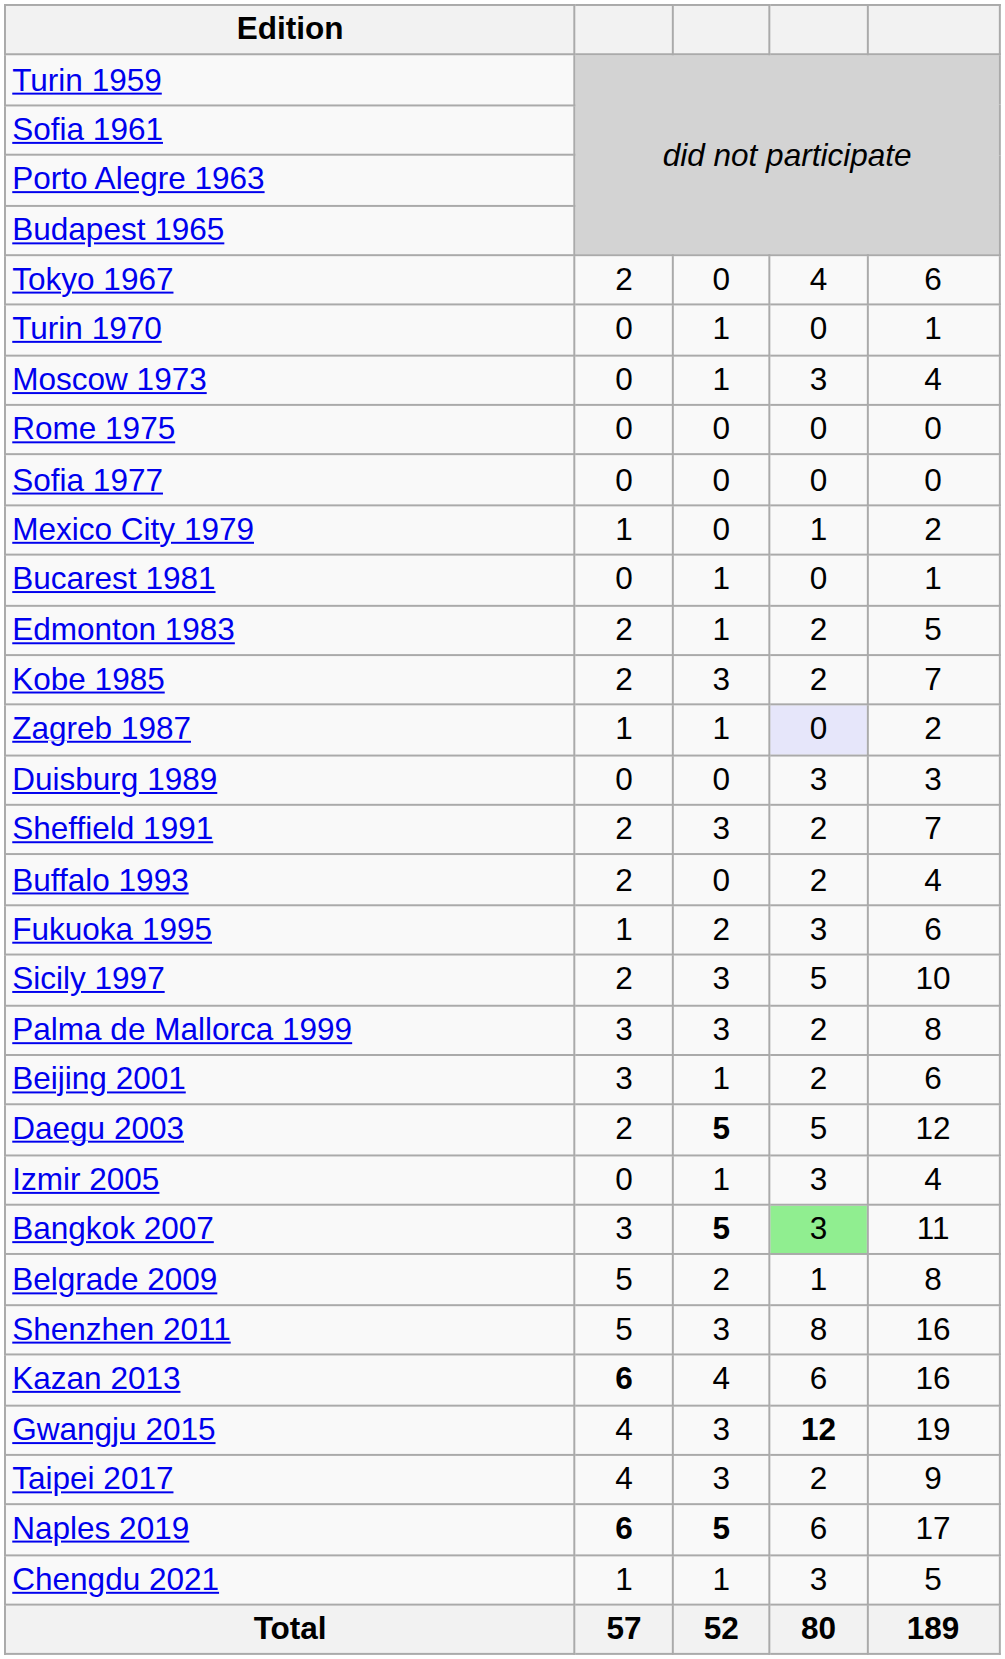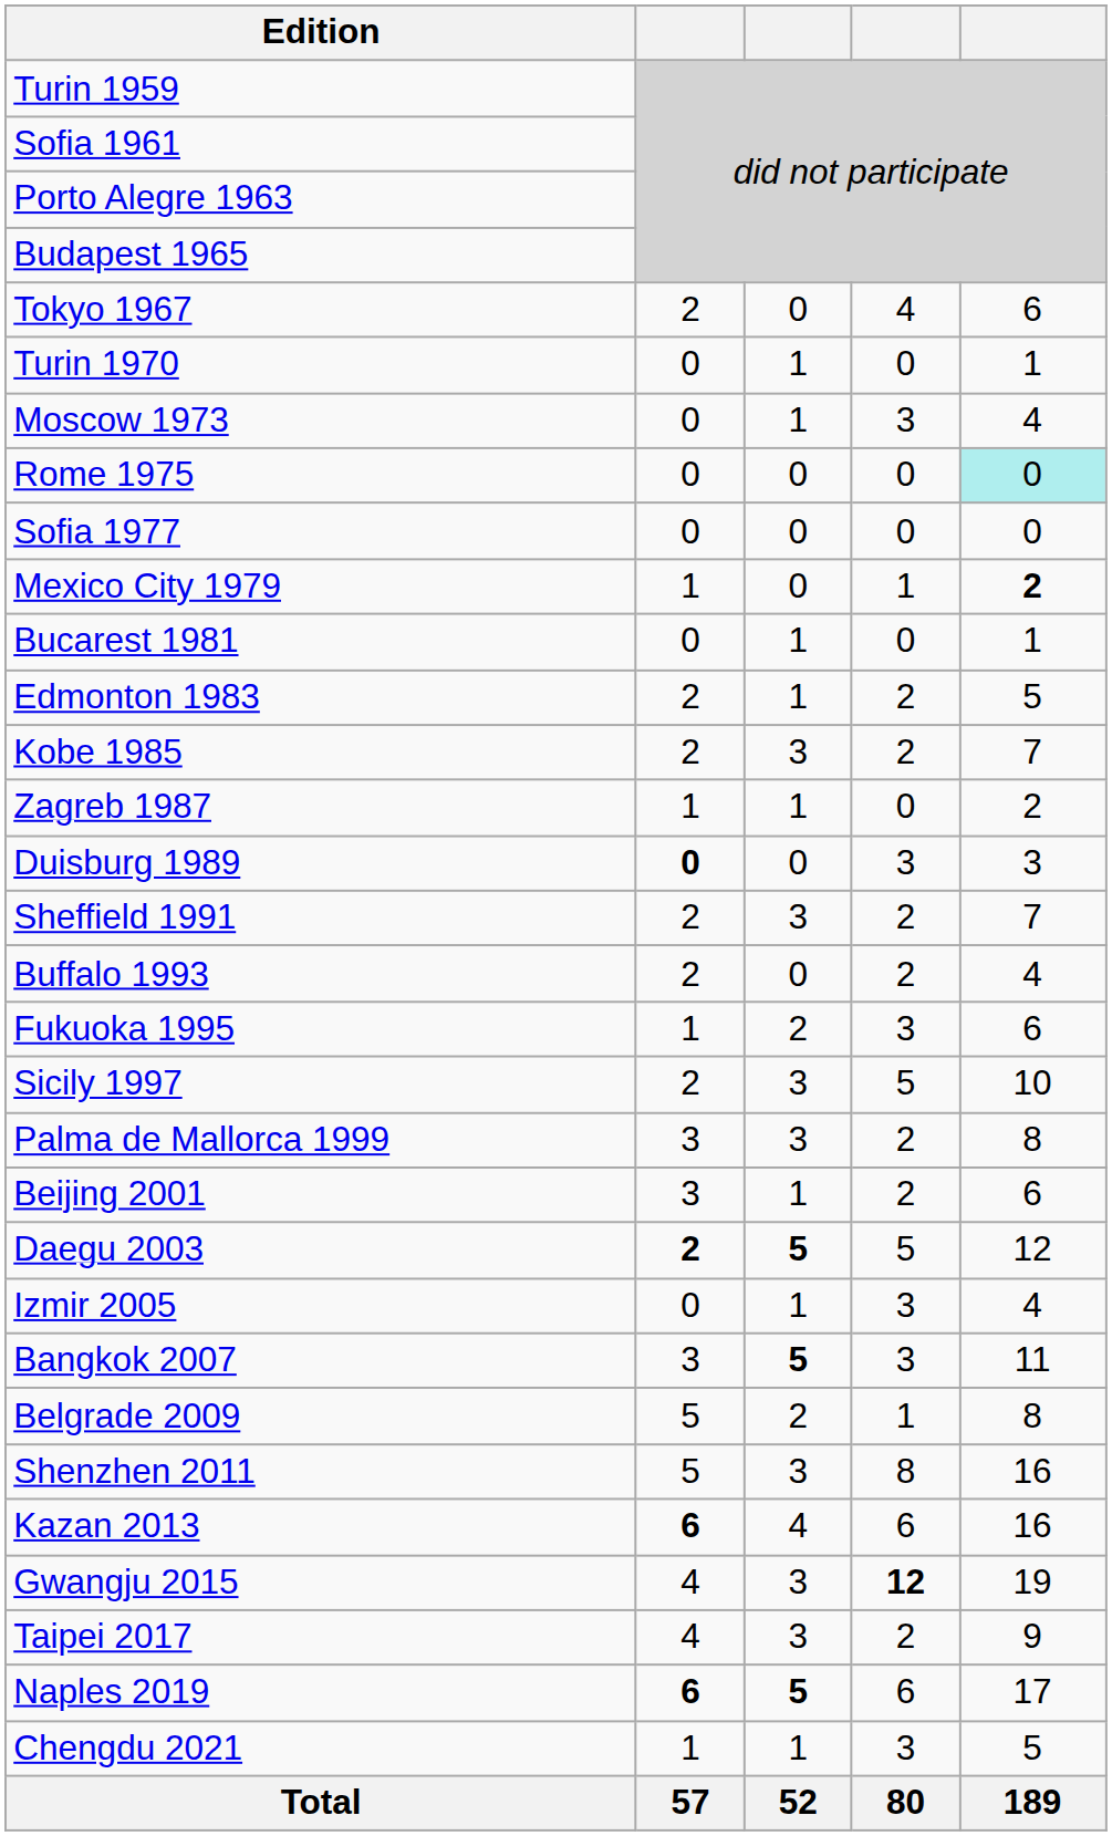Rome 1975 | column 5: no background -> paleturquoise background
Mexico City 1979 | column 5: normal -> bold
Zagreb 1987 | column 4: lavender background -> no background
Duisburg 1989 | column 2: normal -> bold
Daegu 2003 | column 2: normal -> bold
Bangkok 2007 | column 4: lightgreen background -> no background
